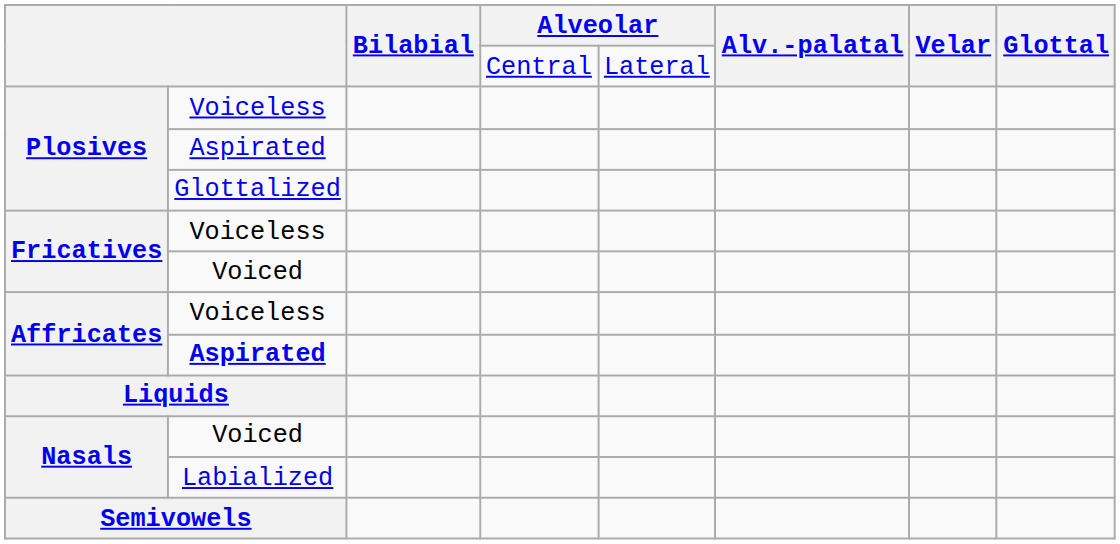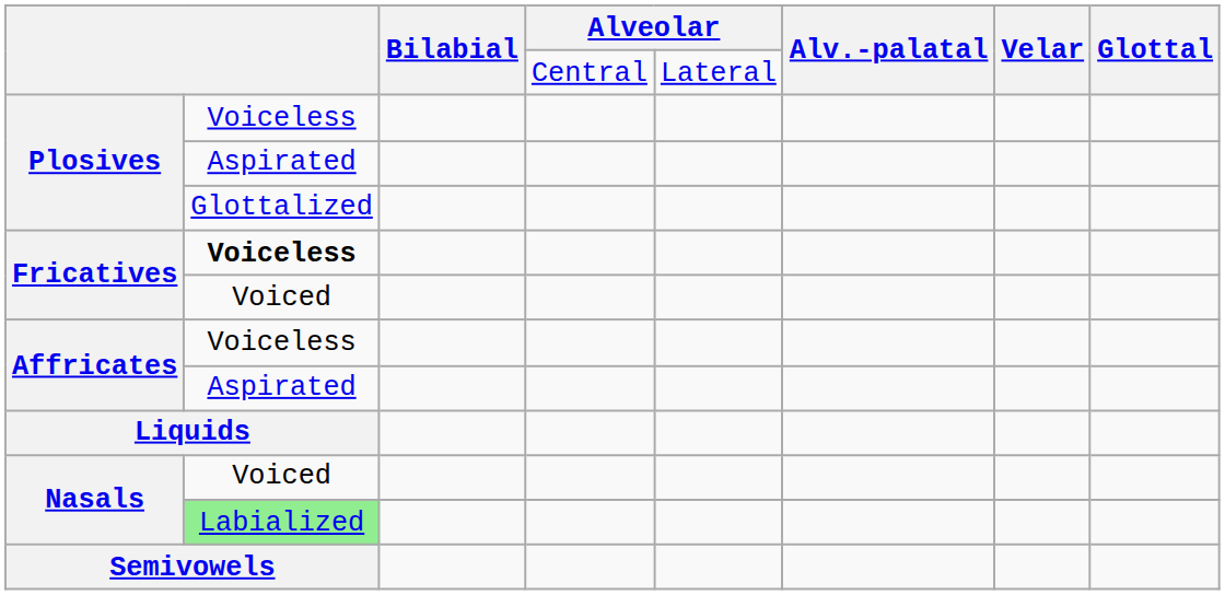Fricatives / Voiceless | column 2: normal -> bold
Affricates / Aspirated | column 2: bold -> normal
Labialized | column 2: no background -> lightgreen background
